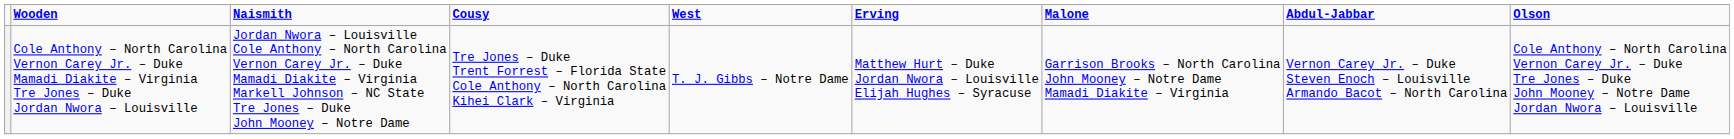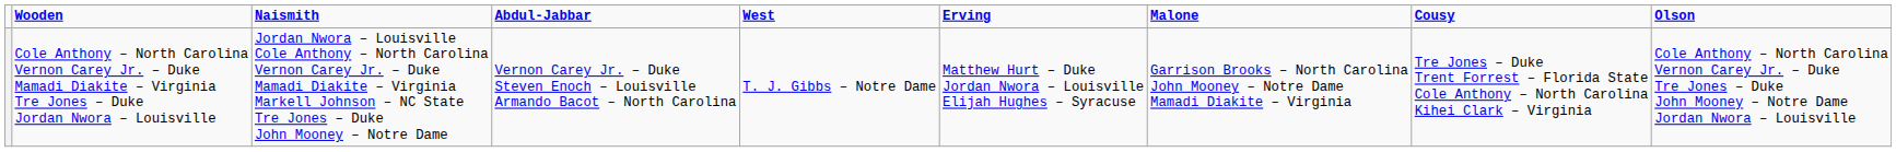columns swapped: Cousy <-> Abdul-Jabbar
